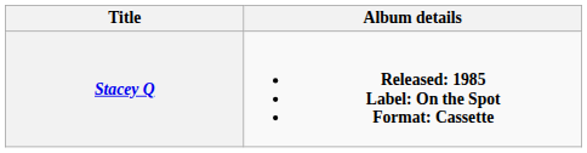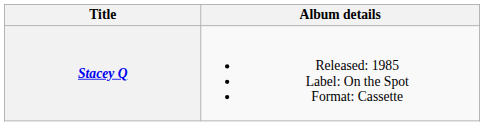Stacey Q | Album details: bold -> normal
